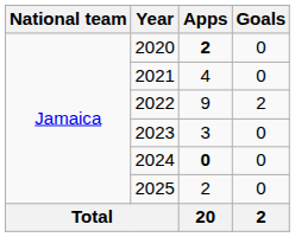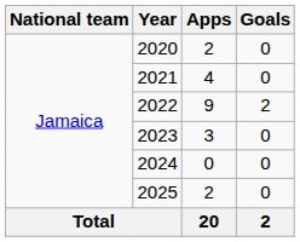2020 | Apps: bold -> normal
2024 | Apps: bold -> normal
